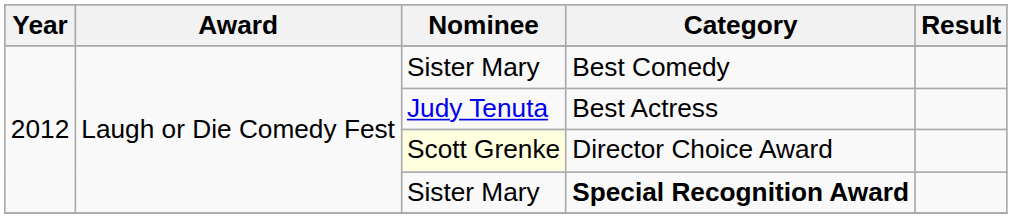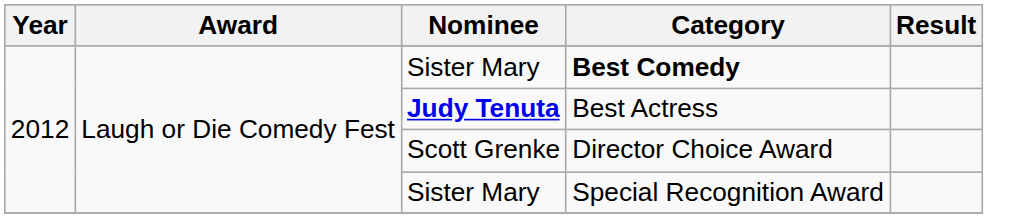Best Comedy | Category: normal -> bold
Best Actress | Nominee: normal -> bold
Director Choice Award | Nominee: lightyellow background -> no background
Special Recognition Award | Category: bold -> normal
